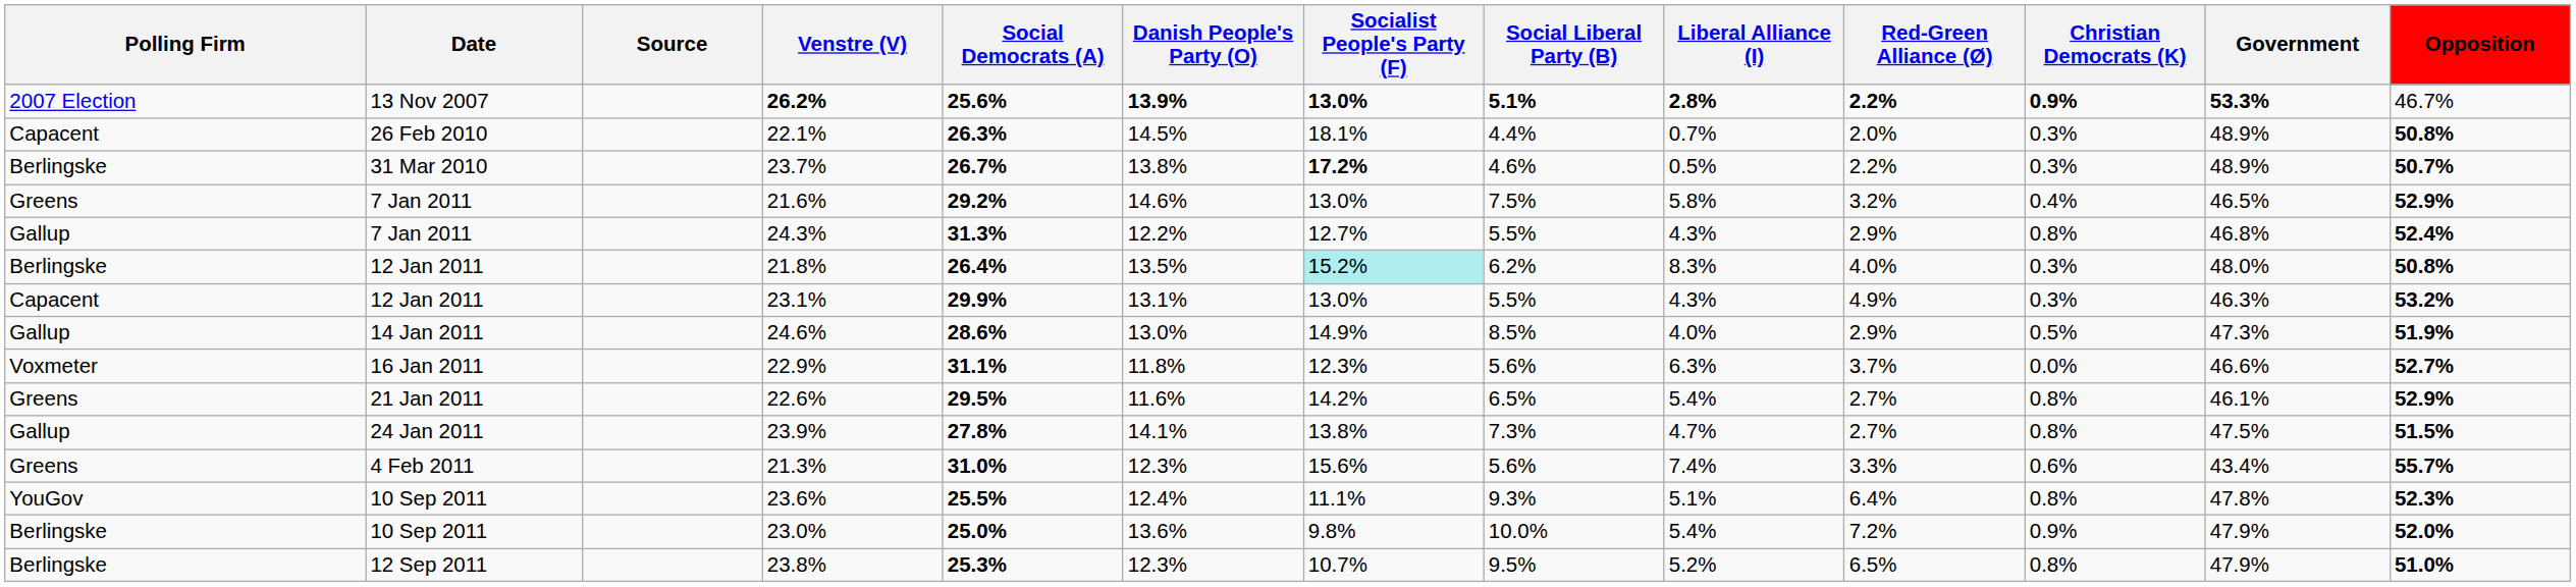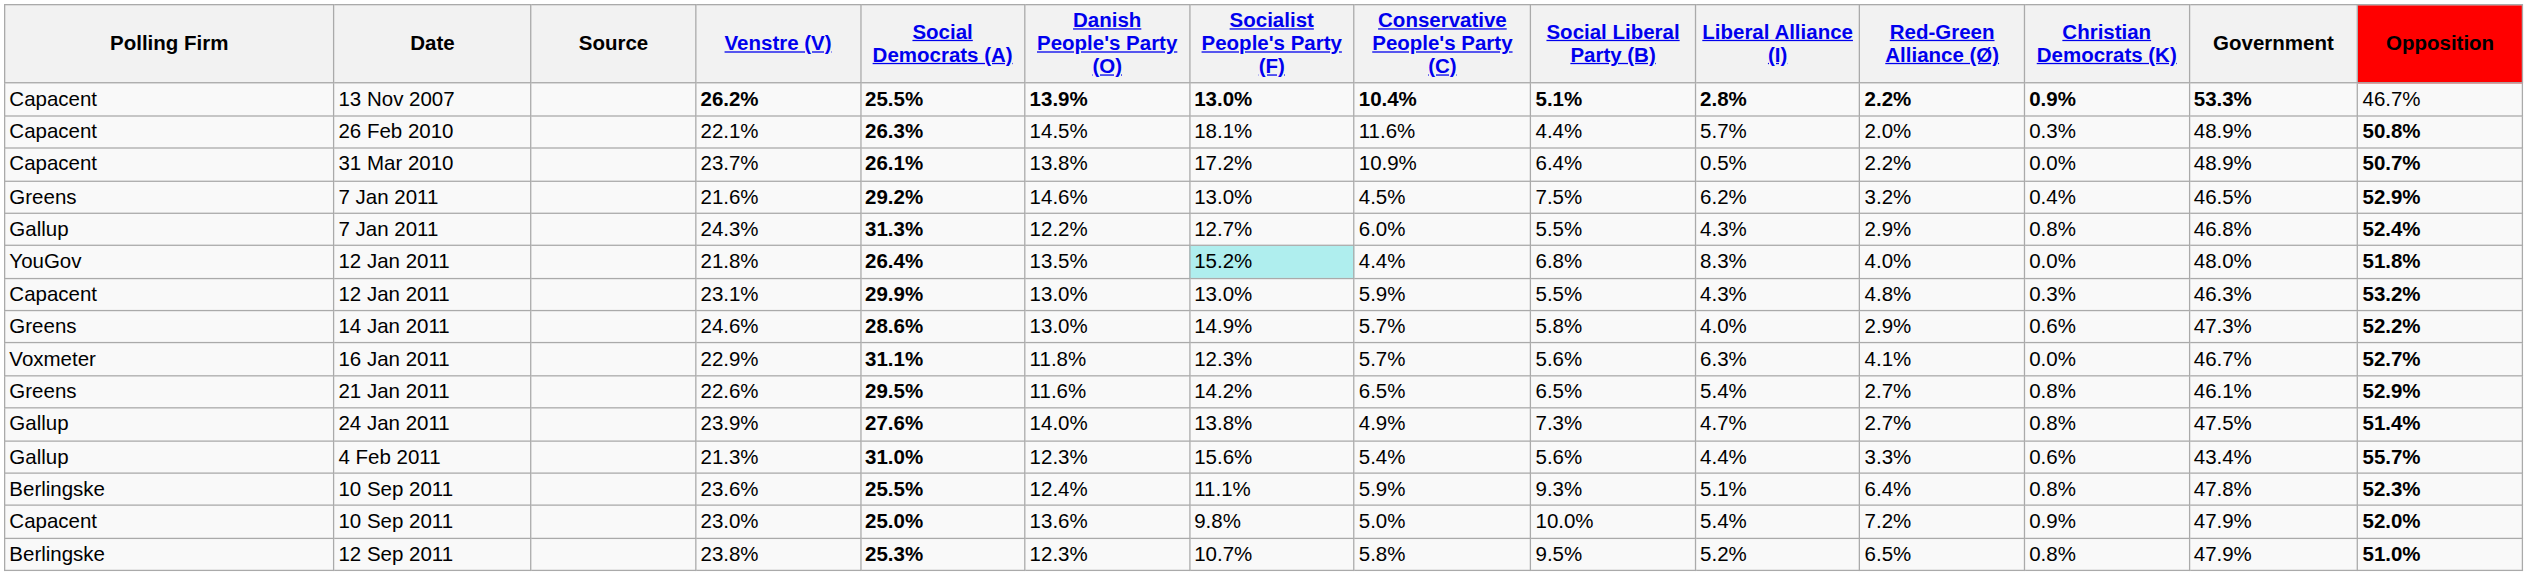+ column: Conservative People's Party (C) | 10.4% | 11.6% | 10.9% | 4.5% | 6.0% | 4.4% | 5.9% | 5.7% | 5.7% | 6.5% | 4.9% | 5.4% | 5.9% | 5.0% | 5.8%
26.2% | Polling Firm: 2007 Election -> Capacent
26.2% | Social Democrats (A): 25.6% -> 25.5%
22.1% | Liberal Alliance (I): 0.7% -> 5.7%
23.7% | Polling Firm: Berlingske -> Capacent
23.7% | Social Democrats (A): 26.7% -> 26.1%
23.7% | Socialist People's Party (F): bold -> normal
23.7% | Social Liberal Party (B): 4.6% -> 6.4%
23.7% | Christian Democrats (K): 0.3% -> 0.0%
21.6% | Liberal Alliance (I): 5.8% -> 6.2%
21.8% | Polling Firm: Berlingske -> YouGov
21.8% | Social Liberal Party (B): 6.2% -> 6.8%
21.8% | Christian Democrats (K): 0.3% -> 0.0%
21.8% | Opposition: 50.8% -> 51.8%
23.1% | Danish People's Party (O): 13.1% -> 13.0%
23.1% | Red-Green Alliance (Ø): 4.9% -> 4.8%
24.6% | Polling Firm: Gallup -> Greens
24.6% | Social Liberal Party (B): 8.5% -> 5.8%
24.6% | Christian Democrats (K): 0.5% -> 0.6%
24.6% | Opposition: 51.9% -> 52.2%
22.9% | Red-Green Alliance (Ø): 3.7% -> 4.1%
22.9% | Government: 46.6% -> 46.7%
23.9% | Social Democrats (A): 27.8% -> 27.6%
23.9% | Danish People's Party (O): 14.1% -> 14.0%
23.9% | Opposition: 51.5% -> 51.4%
21.3% | Polling Firm: Greens -> Gallup
21.3% | Liberal Alliance (I): 7.4% -> 4.4%
23.6% | Polling Firm: YouGov -> Berlingske
23.0% | Polling Firm: Berlingske -> Capacent
